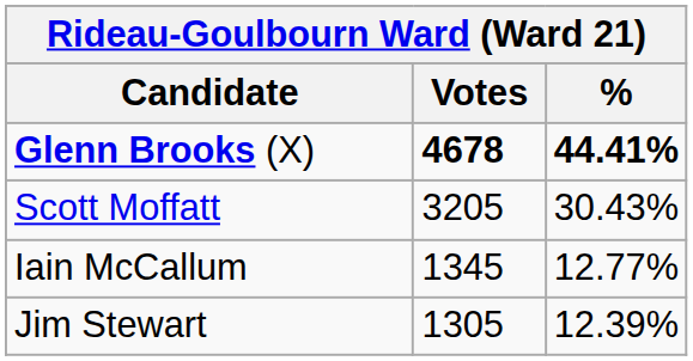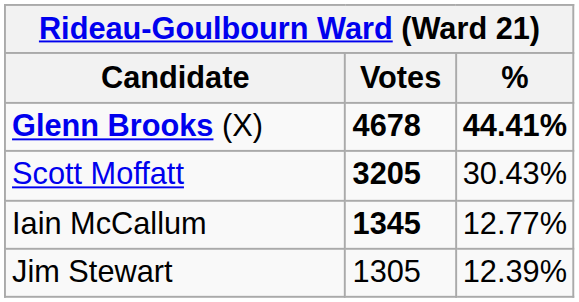Scott Moffatt | Votes: normal -> bold
Iain McCallum | Votes: normal -> bold
